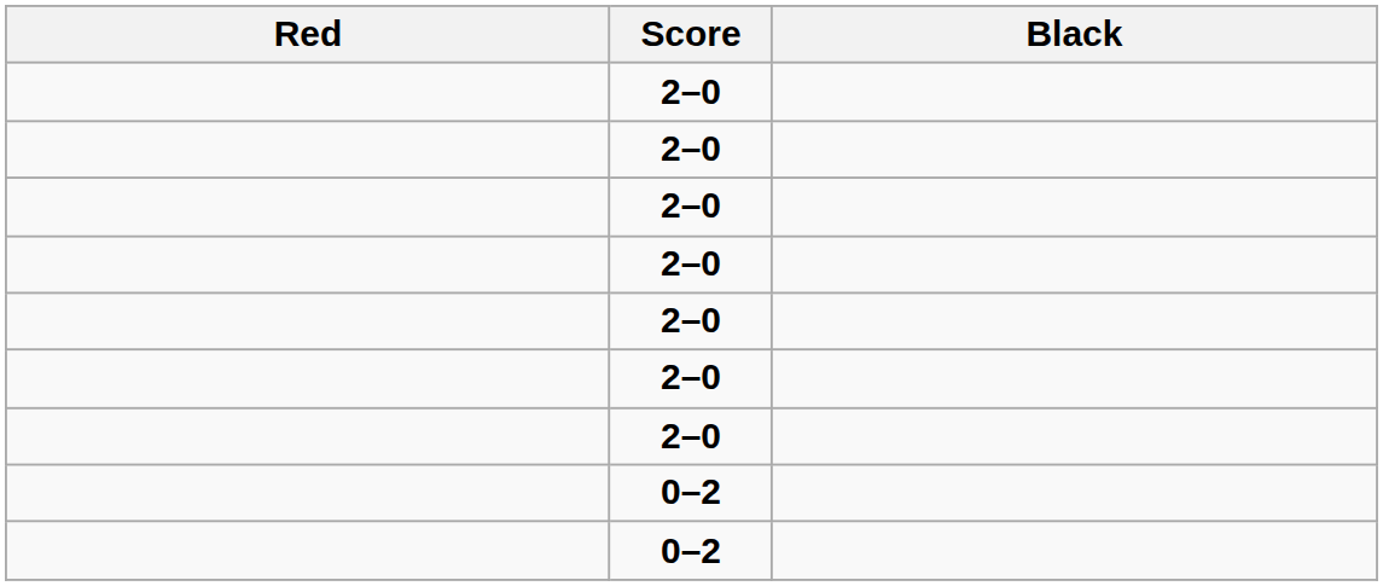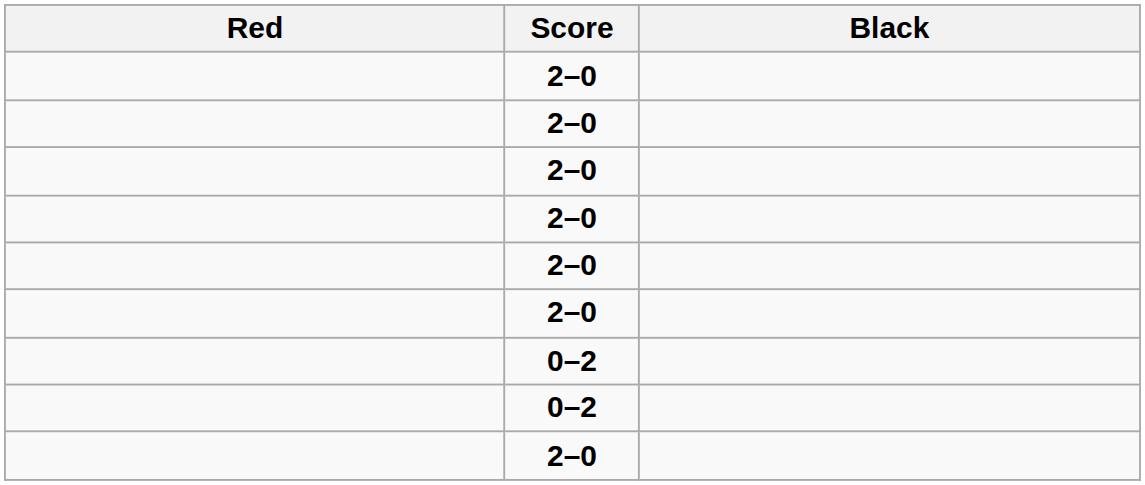row 8 | Score: 2–0 -> 0–2
row 10 | Score: 0–2 -> 2–0
